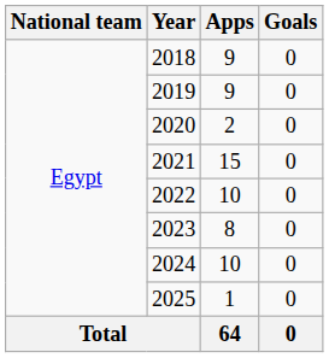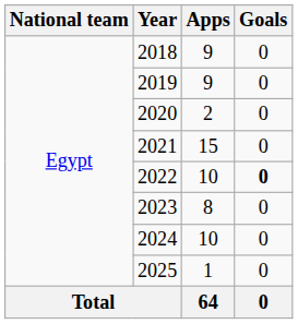2022 | Goals: normal -> bold
